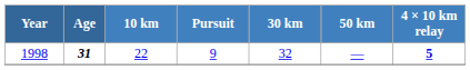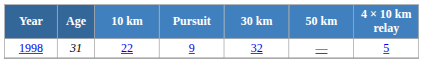1998 | Age: bold -> normal
1998 | 4 × 10 km relay: bold -> normal
